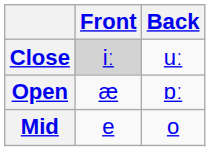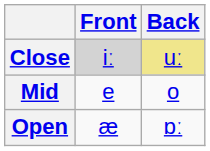Close | Back: no background -> khaki background
rows swapped: Mid <-> Open
